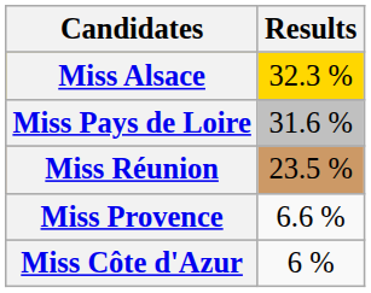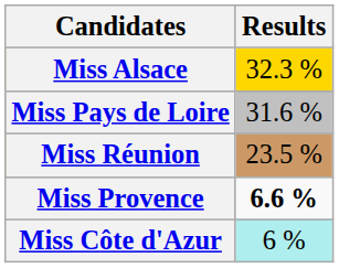Miss Provence | Results: normal -> bold
Miss Côte d'Azur | Results: no background -> paleturquoise background
